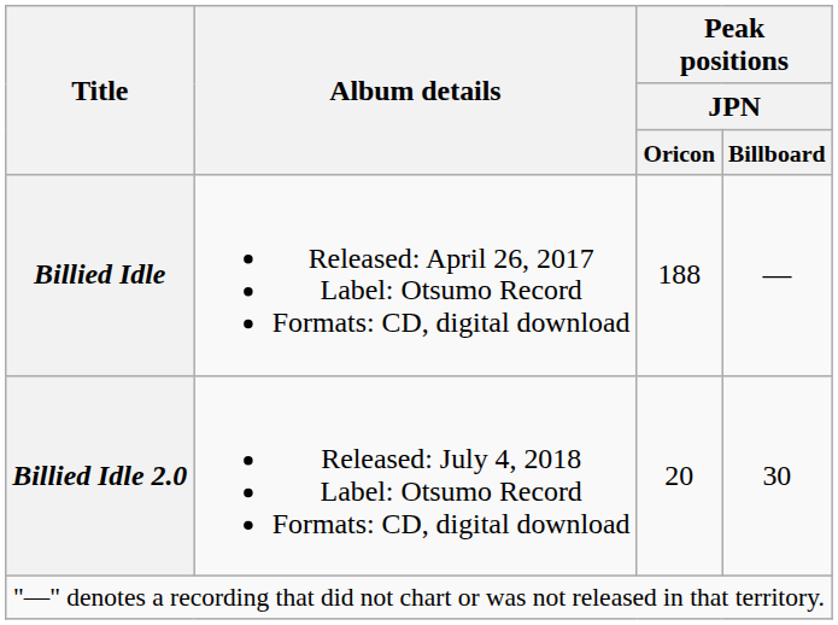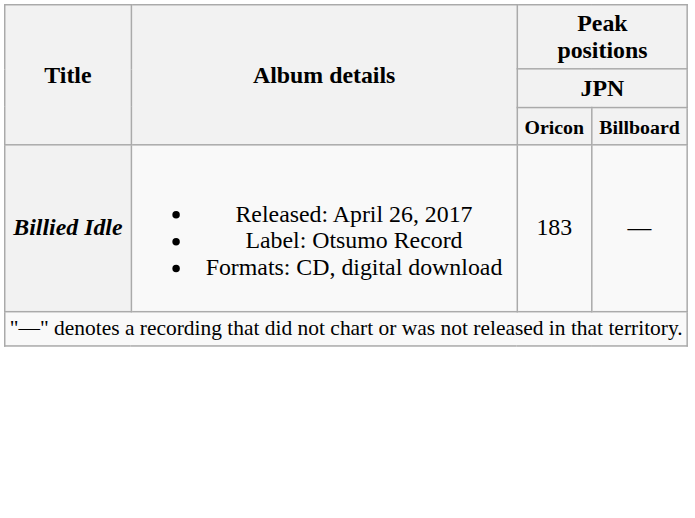Billied Idle | Peak positions / JPN / Oricon: 188 -> 183
- row: Billied Idle 2.0 | Released: July 4, 2018 Label: Otsumo Record Formats: CD, digital download | 20 | 30
